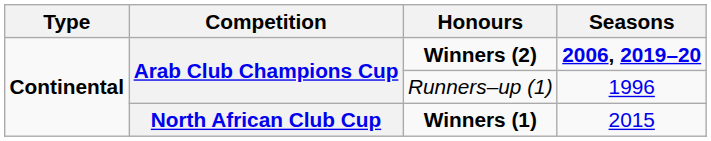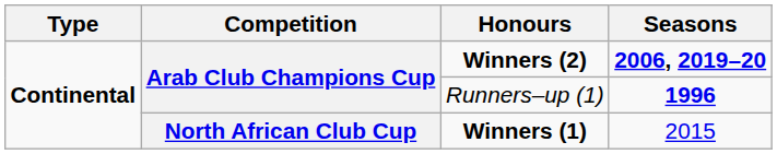Runners–up (1) | Seasons: normal -> bold
